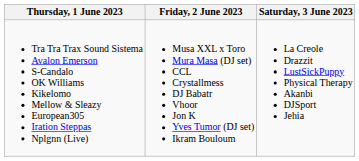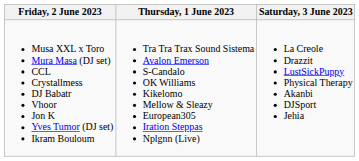columns swapped: Thursday, 1 June 2023 <-> Friday, 2 June 2023
